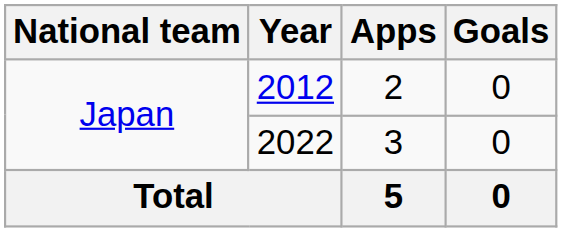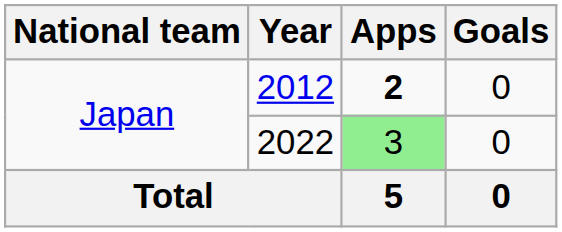2012 | Apps: normal -> bold
2022 | Apps: no background -> lightgreen background
